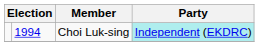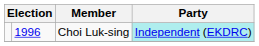Choi Luk-sing | column 2: 1994 -> 1996
